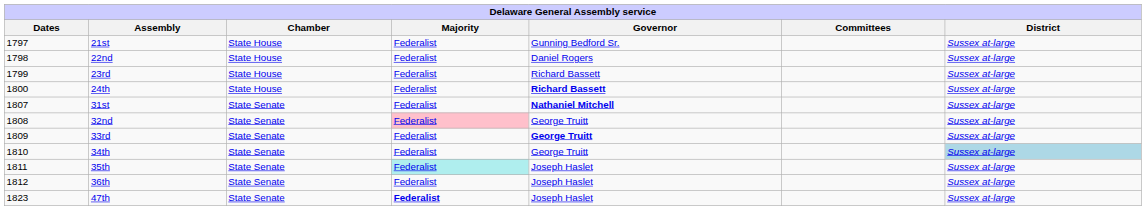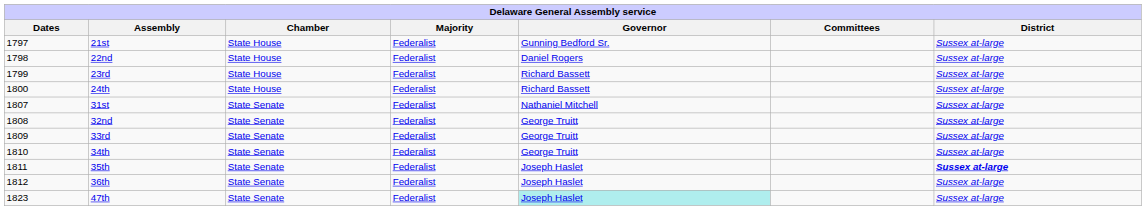24th | Governor: bold -> normal
31st | Governor: bold -> normal
32nd | Majority: pink background -> no background
33rd | Governor: bold -> normal
34th | District: lightblue background -> no background
35th | Majority: paleturquoise background -> no background
35th | District: normal -> bold
47th | Majority: bold -> normal
47th | Governor: no background -> paleturquoise background
